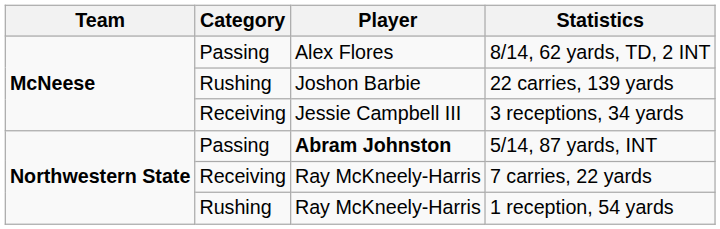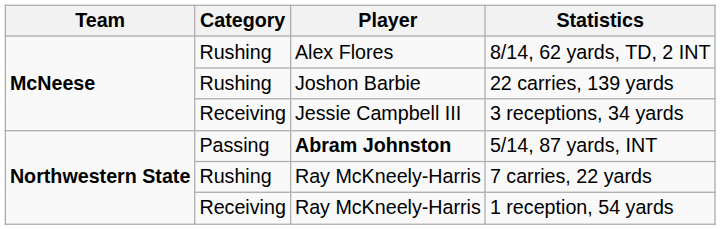8/14, 62 yards, TD, 2 INT | Category: Passing -> Rushing
7 carries, 22 yards | Category: Receiving -> Rushing
1 reception, 54 yards | Category: Rushing -> Receiving
